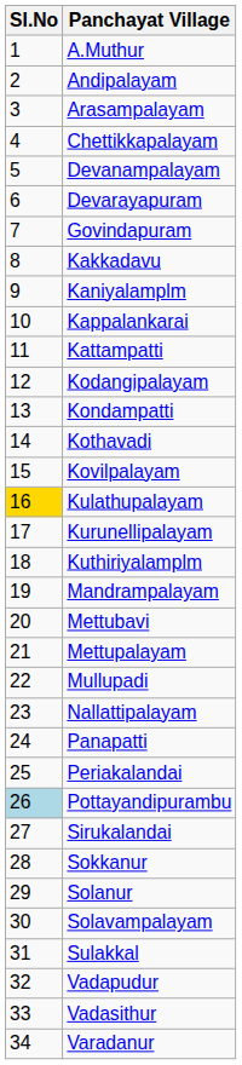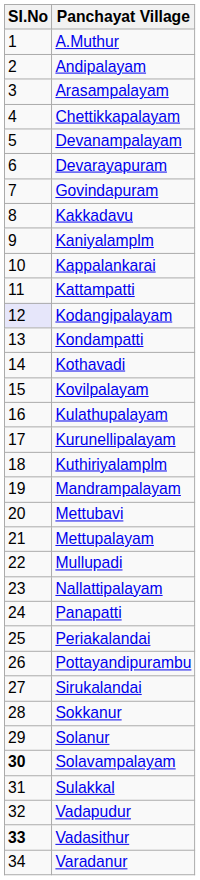Kodangipalayam | SI.No: no background -> lavender background
Kulathupalayam | SI.No: gold background -> no background
Pottayandipurambu | SI.No: lightblue background -> no background
Solavampalayam | SI.No: normal -> bold
Vadasithur | SI.No: normal -> bold
